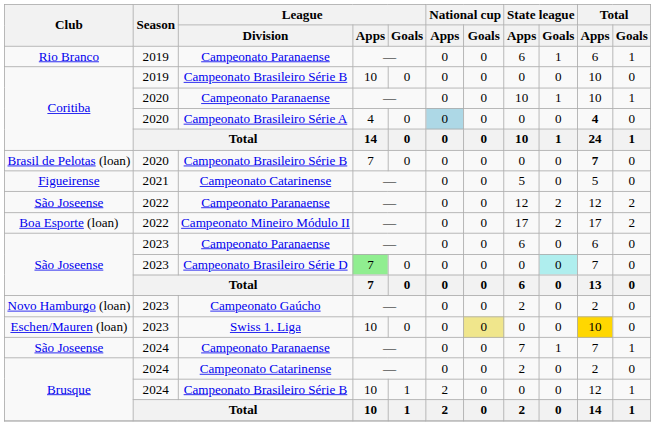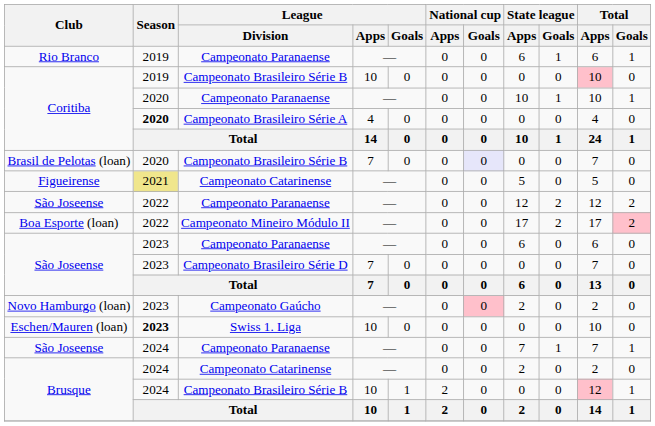Coritiba / Campeonato Brasileiro Série B | Total / Apps: no background -> pink background
Coritiba / Campeonato Brasileiro Série A | Season: normal -> bold
Coritiba / Campeonato Brasileiro Série A | National cup / Apps: lightblue background -> no background
Coritiba / Campeonato Brasileiro Série A | Total / Apps: bold -> normal
Brasil de Pelotas (loan) | National cup / Goals: no background -> lavender background
Brasil de Pelotas (loan) | Total / Apps: bold -> normal
Figueirense | Season: no background -> khaki background
Boa Esporte (loan) | Total / Goals: no background -> pink background
São Joseense / Campeonato Brasileiro Série D | League / Apps: lightgreen background -> no background
São Joseense / Campeonato Brasileiro Série D | State league / Goals: paleturquoise background -> no background
Novo Hamburgo (loan) | National cup / Goals: no background -> pink background
Eschen/Mauren (loan) | Season: normal -> bold
Eschen/Mauren (loan) | National cup / Goals: khaki background -> no background
Eschen/Mauren (loan) | Total / Apps: gold background -> no background
Brusque / Campeonato Brasileiro Série B | Total / Apps: no background -> pink background
